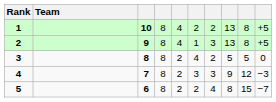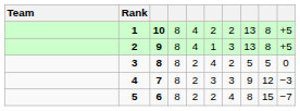columns swapped: Rank <-> Team
